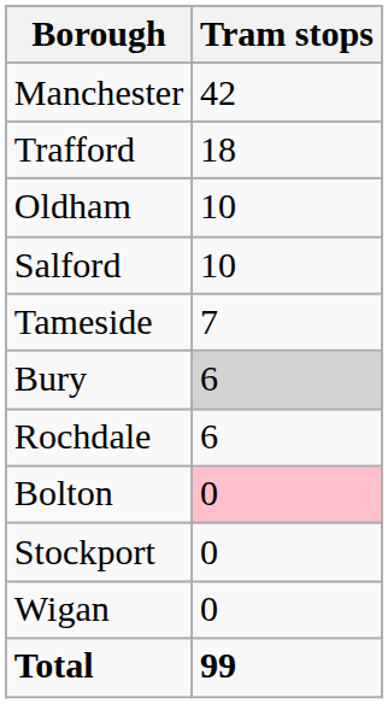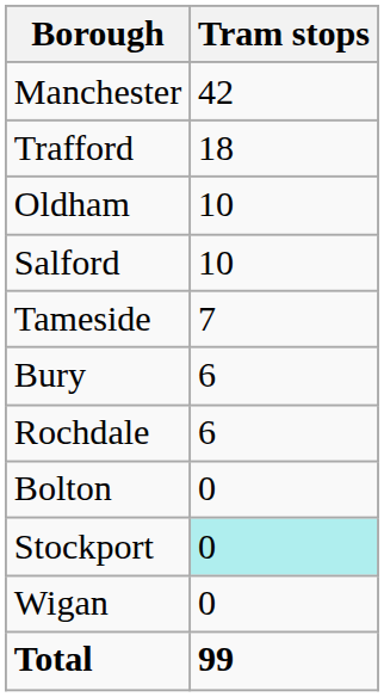Bury | Tram stops: lightgrey background -> no background
Bolton | Tram stops: pink background -> no background
Stockport | Tram stops: no background -> paleturquoise background
